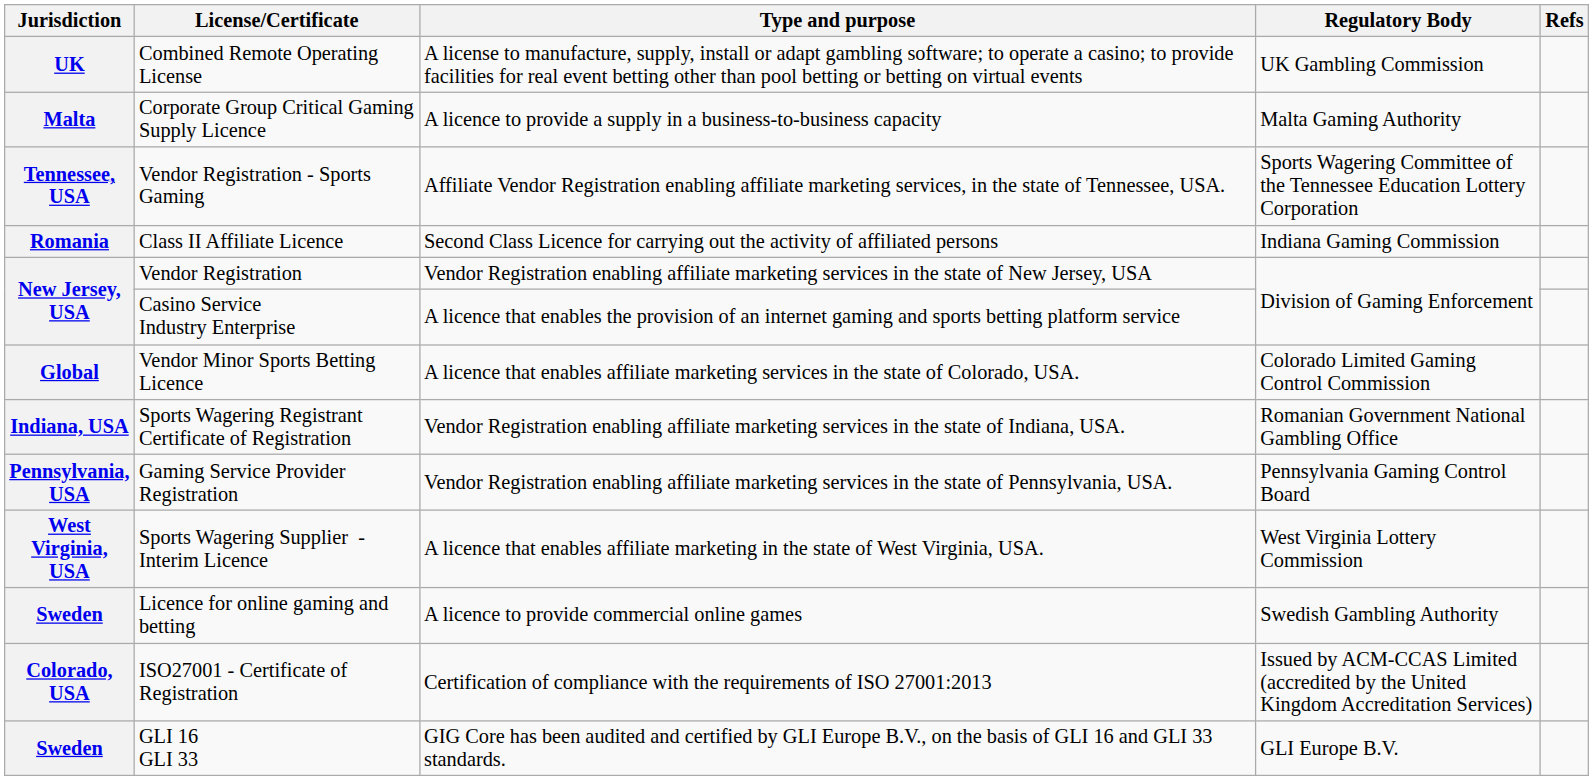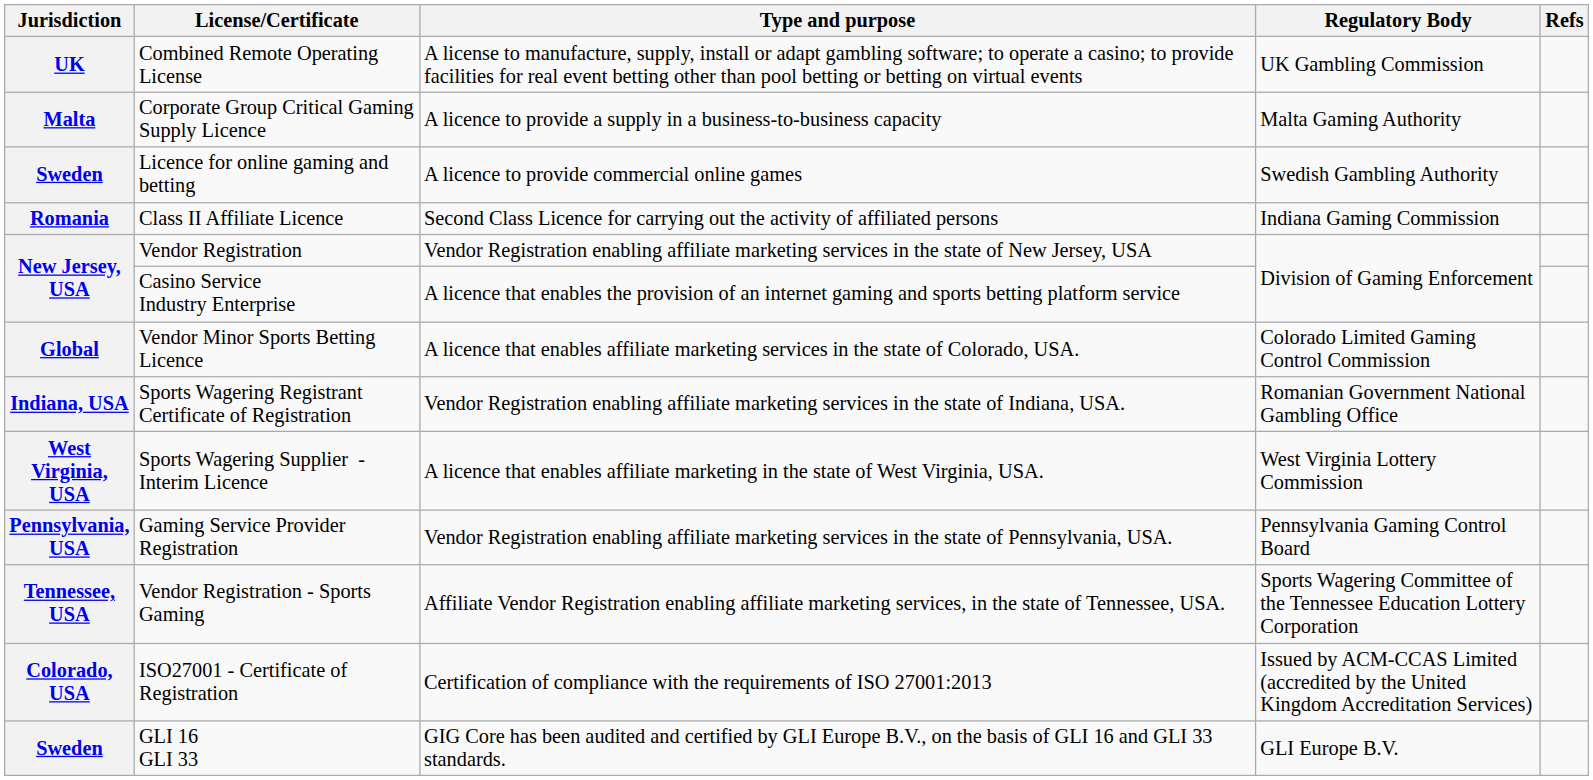rows swapped: Licence for online gaming and betting <-> Vendor Registration - Sports Gaming
rows swapped: Gaming Service Provider Registration <-> Sports Wagering Supplier - Interim Licence
